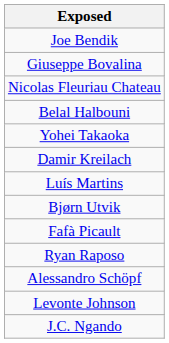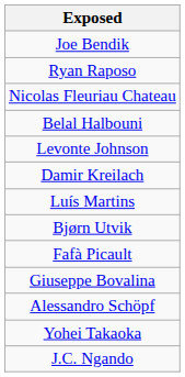row 3 | column 1: Giuseppe Bovalina -> Ryan Raposo
row 6 | column 1: Yohei Takaoka -> Levonte Johnson
row 11 | column 1: Ryan Raposo -> Giuseppe Bovalina
row 13 | column 1: Levonte Johnson -> Yohei Takaoka
